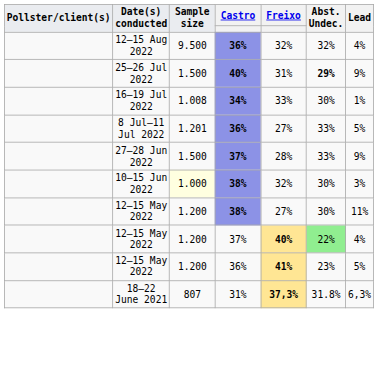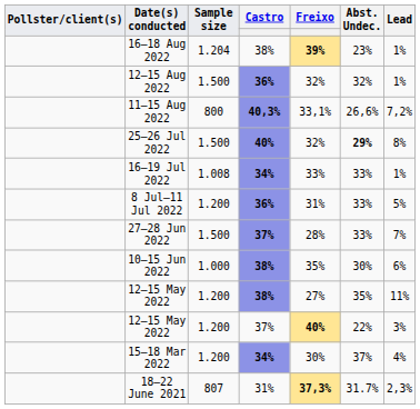+ row: 16–18 Aug 2022 | 1.204 | 38% | 39% | 23% | 1%
12–15 Aug 2022 | Sample size: 9.500 -> 1.500
12–15 Aug 2022 | Lead: 4% -> 1%
+ row: 11–15 Aug 2022 | 800 | 40,3% | 33,1% | 26,6% | 7,2%
25–26 Jul 2022 | Freixo: 31% -> 32%
25–26 Jul 2022 | Lead: 9% -> 8%
16–19 Jul 2022 | Abst. Undec.: 30% -> 33%
8 Jul–11 Jul 2022 | Sample size: 1.201 -> 1.200
8 Jul–11 Jul 2022 | Freixo: 27% -> 31%
27–28 Jun 2022 | Lead: 9% -> 7%
10–15 Jun 2022 | Sample size: lightyellow background -> no background
10–15 Jun 2022 | Freixo: 32% -> 35%
10–15 Jun 2022 | Lead: 3% -> 6%
12–15 May 2022 / 38% | Abst. Undec.: 30% -> 35%
12–15 May 2022 / 37% | Abst. Undec.: lightgreen background -> no background
12–15 May 2022 / 37% | Lead: 4% -> 3%
+ row: 15–18 Mar 2022 | 1.200 | 34% | 30% | 37% | 4%
- row: 12–15 May 2022 | 1.200 | 36% | 41% | 23% | 5%
18–22 June 2021 | Abst. Undec.: 31.8% -> 31.7%
18–22 June 2021 | Lead: 6,3% -> 2,3%
